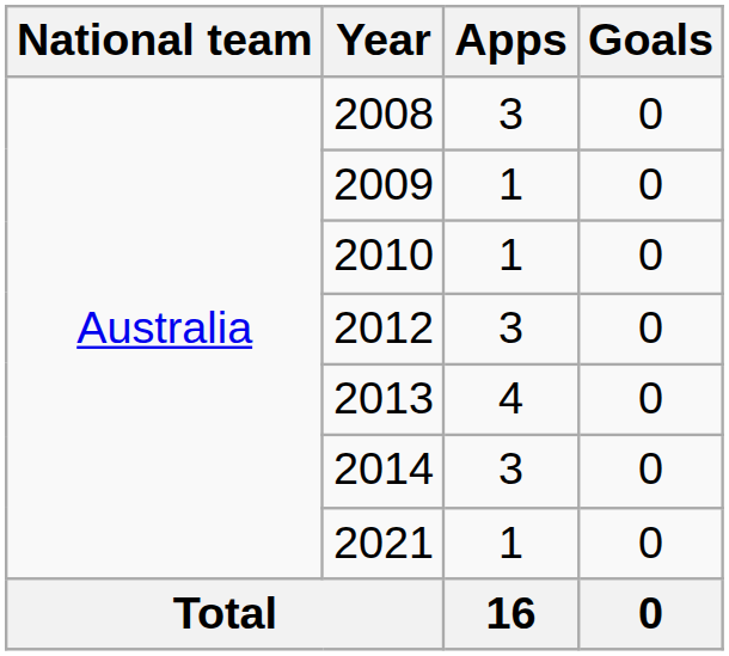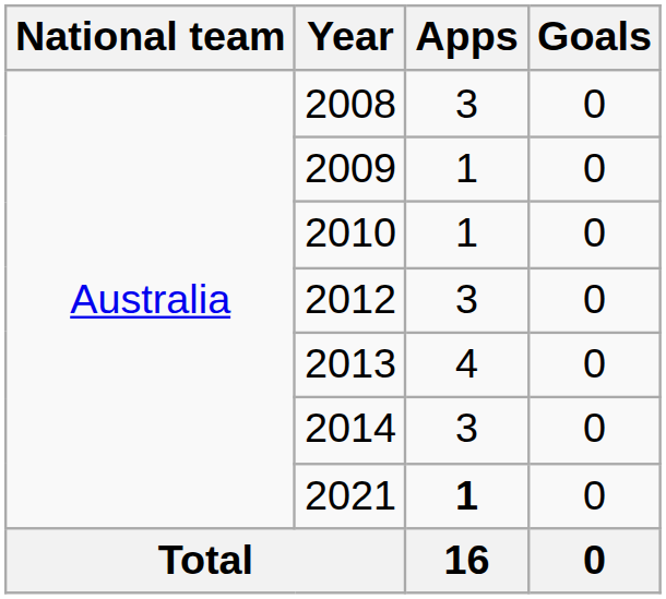2021 | Apps: normal -> bold
